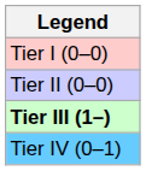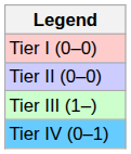row 4 | column 1: bold -> normal
